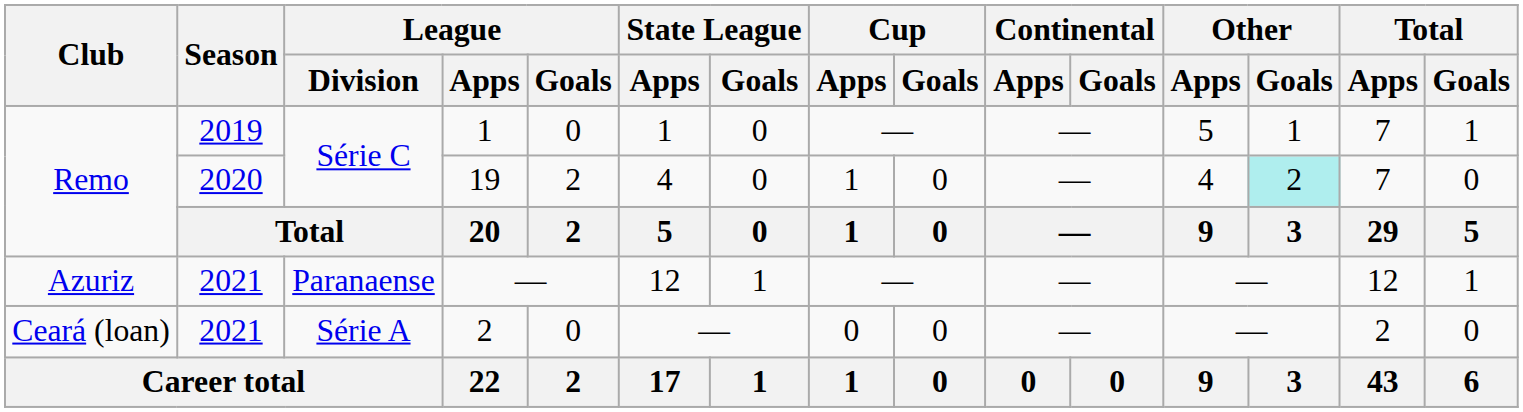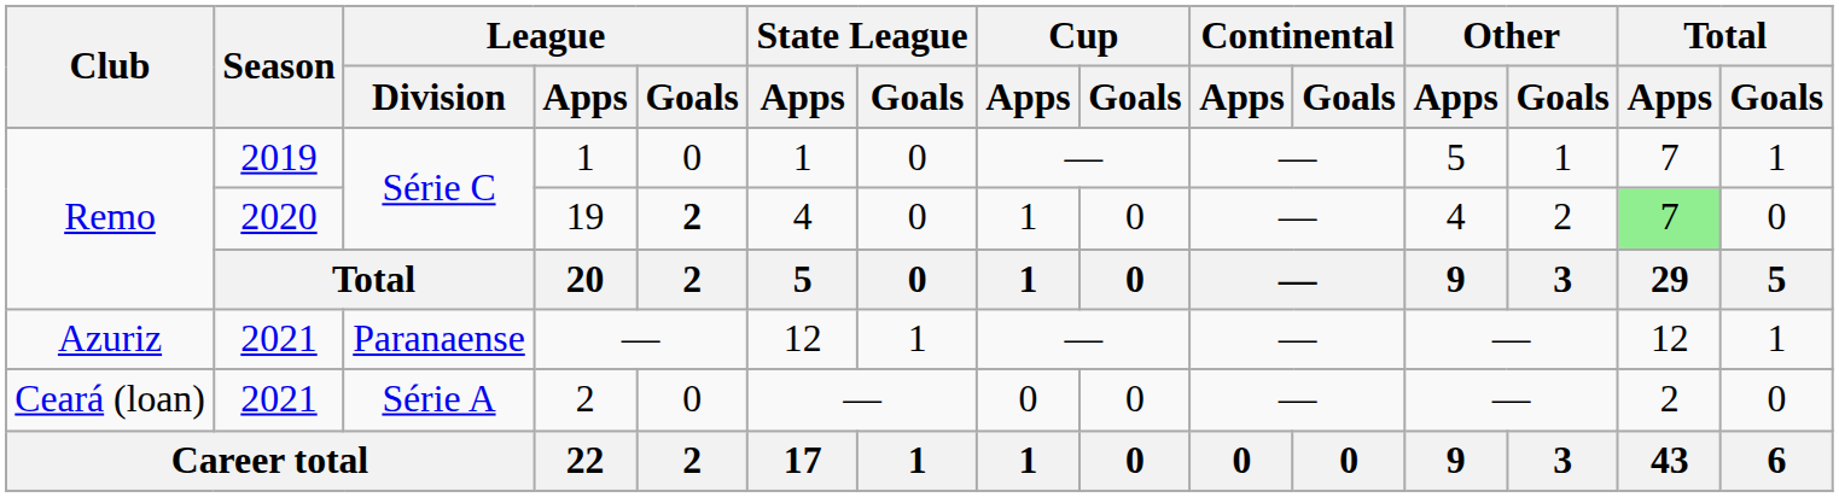19 | League / Goals: normal -> bold
19 | Other / Goals: paleturquoise background -> no background
19 | Total / Apps: no background -> lightgreen background
